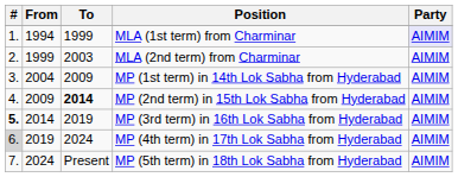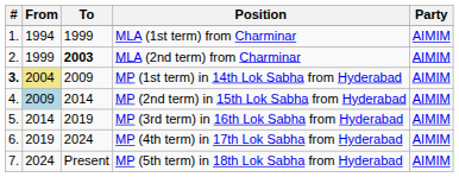MLA (1st term) from Charminar | Party: lavender background -> no background
MLA (2nd term) from Charminar | To: normal -> bold
MP (1st term) in 14th Lok Sabha from Hyderabad | #: normal -> bold
MP (1st term) in 14th Lok Sabha from Hyderabad | From: no background -> khaki background
MP (2nd term) in 15th Lok Sabha from Hyderabad | From: no background -> lightblue background
MP (2nd term) in 15th Lok Sabha from Hyderabad | To: bold -> normal
MP (3rd term) in 16th Lok Sabha from Hyderabad | #: bold -> normal
MP (4th term) in 17th Lok Sabha from Hyderabad | #: lightgrey background -> no background
